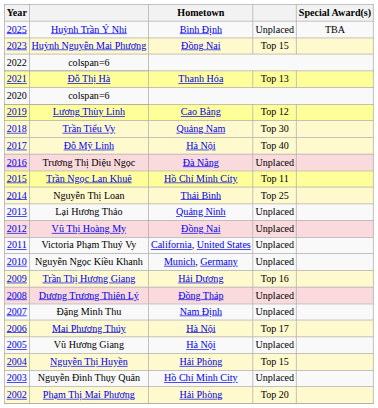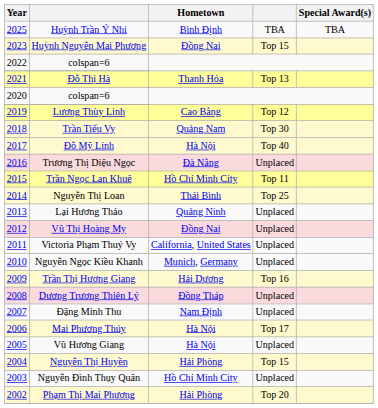Huỳnh Trần Ý Nhi | column 4: Unplaced -> TBA
